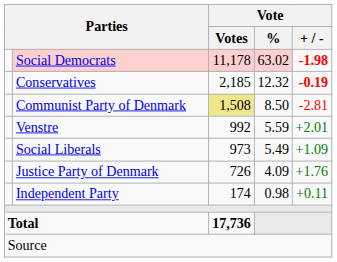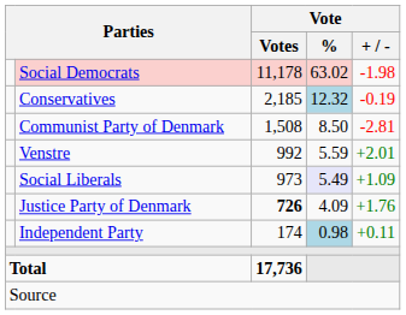Social Democrats | Vote / + / -: bold -> normal
Conservatives | Vote / %: no background -> lightblue background
Conservatives | Vote / + / -: bold -> normal
Communist Party of Denmark | Vote / Votes: khaki background -> no background
Social Liberals | Vote / %: no background -> lavender background
Justice Party of Denmark | Vote / Votes: normal -> bold
Independent Party | Vote / %: no background -> lightblue background
